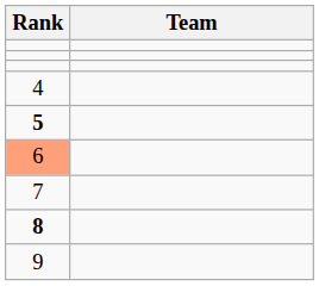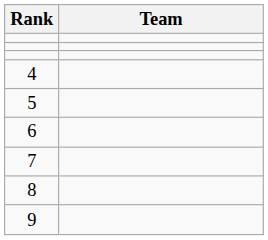row 6 | Rank: bold -> normal
row 7 | Rank: lightsalmon background -> no background
row 9 | Rank: bold -> normal
